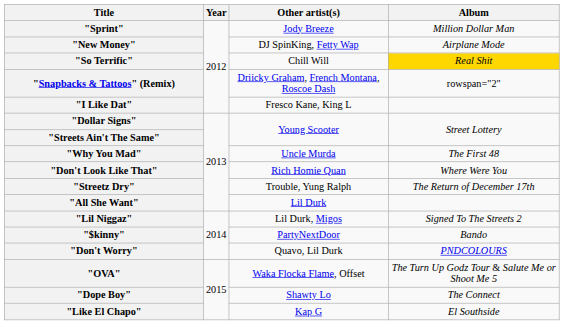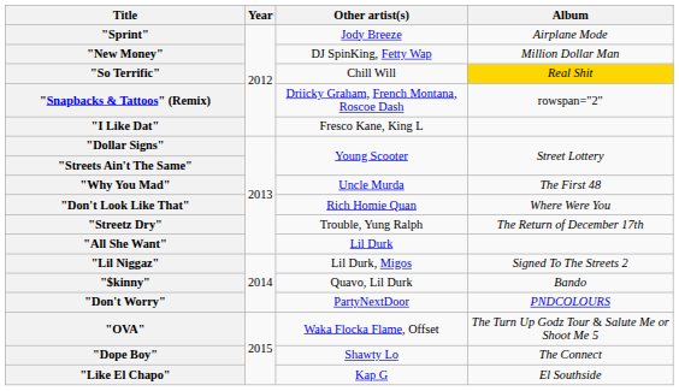"Sprint" | Album: Million Dollar Man -> Airplane Mode
"New Money" | Album: Airplane Mode -> Million Dollar Man
"$kinny" | Other artist(s): PartyNextDoor -> Quavo, Lil Durk
"Don't Worry" | Other artist(s): Quavo, Lil Durk -> PartyNextDoor
